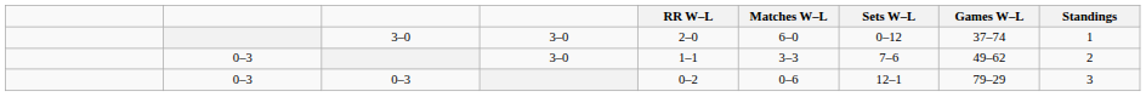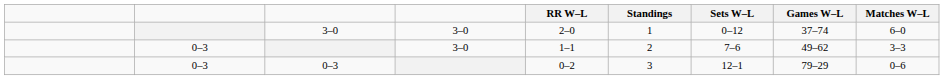columns swapped: Matches W–L <-> Standings
